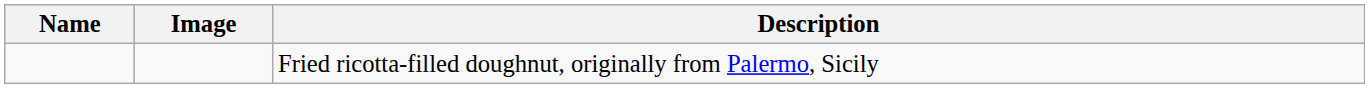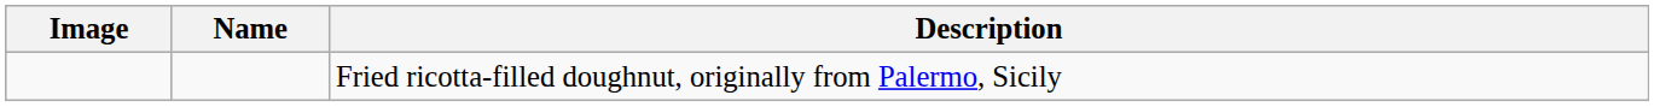columns swapped: Name <-> Image
